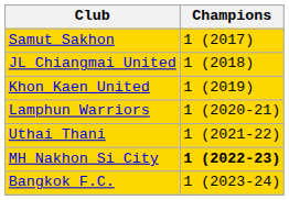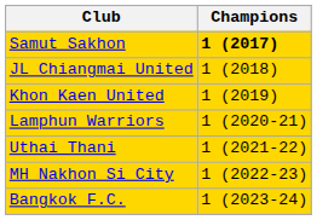Samut Sakhon | Champions: normal -> bold
MH Nakhon Si City | Champions: bold -> normal
